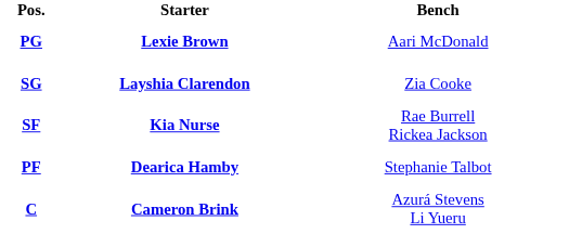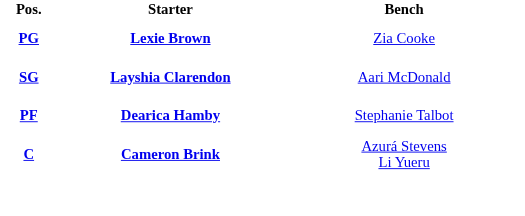PG | Bench: Aari McDonald -> Zia Cooke
SG | Bench: Zia Cooke -> Aari McDonald
- row: SF | Kia Nurse | Rae Burrell Rickea Jackson
